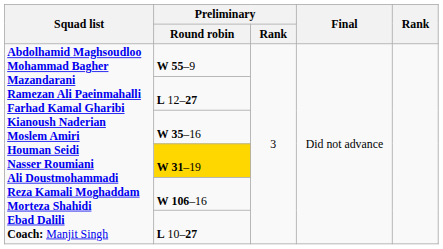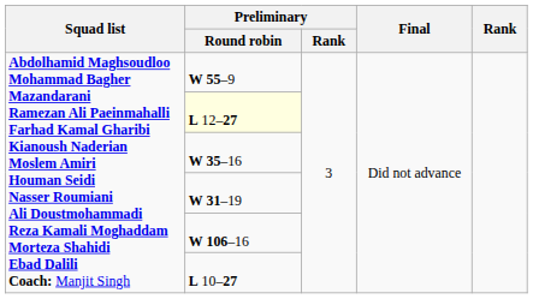L 12–27 | Preliminary / Round robin: no background -> lightyellow background
W 31–19 | Preliminary / Round robin: gold background -> no background
